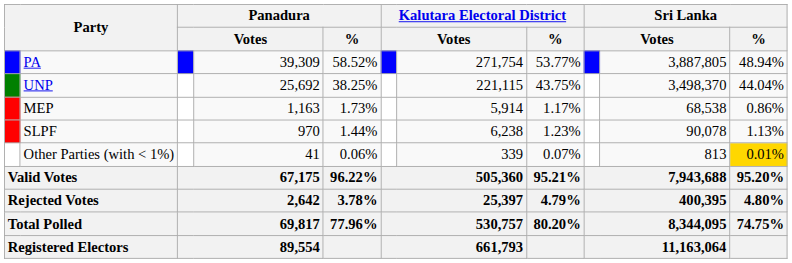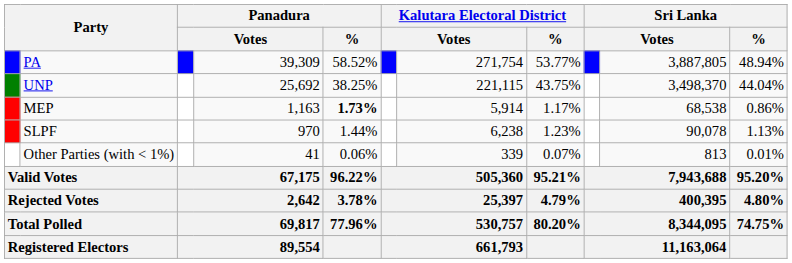MEP | Panadura / %: normal -> bold
Other Parties (with < 1%) | Sri Lanka / %: gold background -> no background
